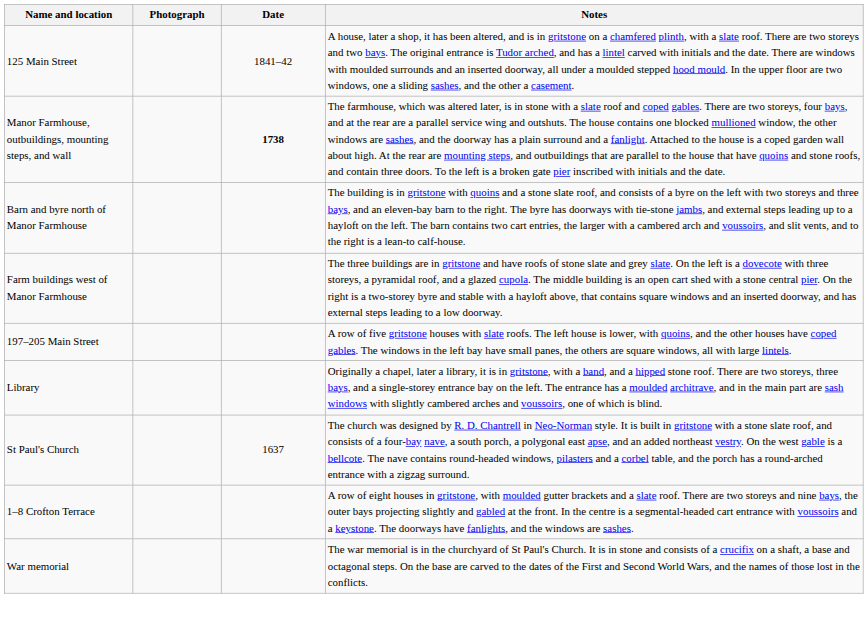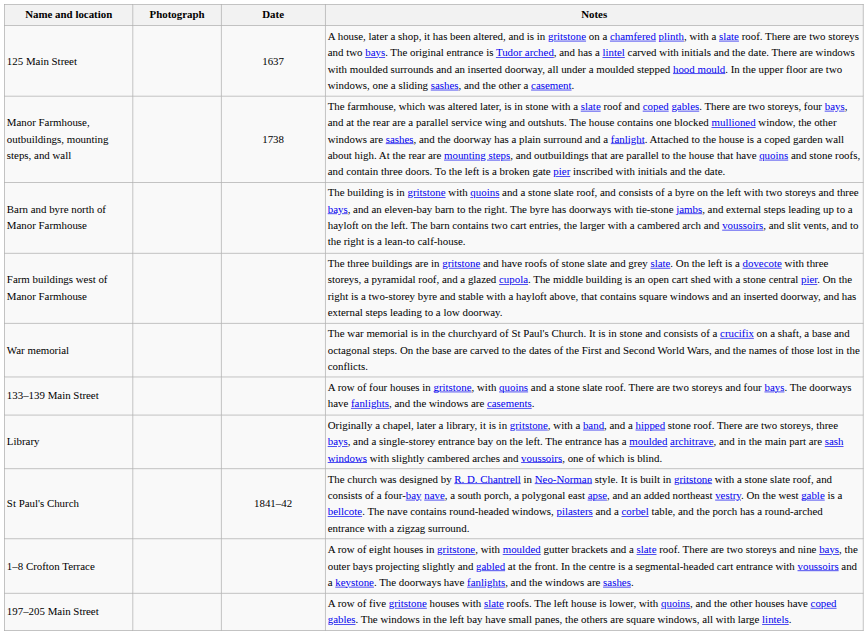125 Main Street | Date: 1841–42 -> 1637
Manor Farmhouse, outbuildings, mounting steps, and wall | Date: bold -> normal
rows swapped: 197–205 Main Street <-> War memorial
+ row: 133–139 Main Street | A row of four houses in gritstone, with quoins and a stone slate roof. There are two storeys and four bays. The doorways have fanlights, and the windows are casements.
St Paul's Church | Date: 1637 -> 1841–42
